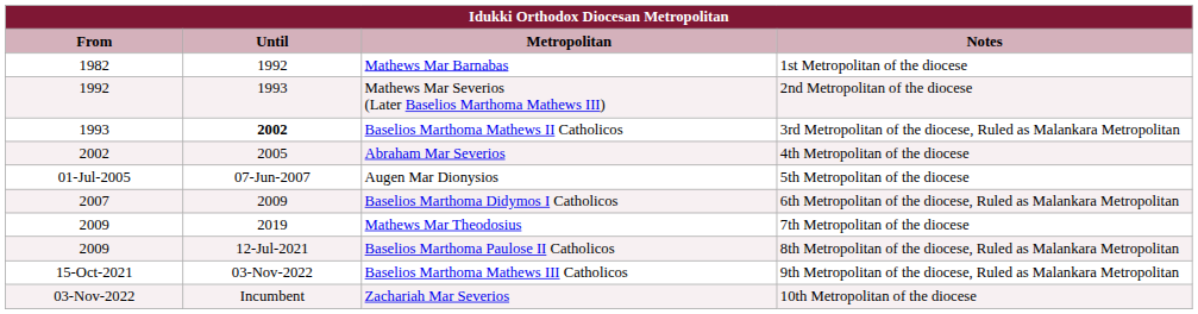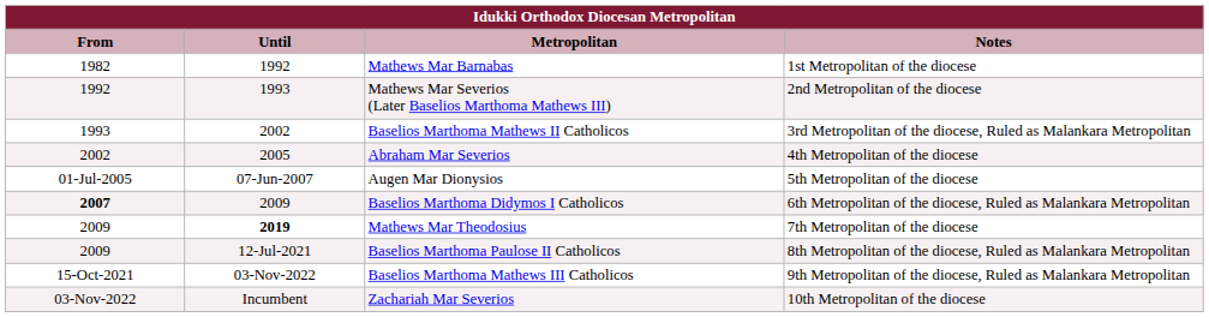Baselios Marthoma Mathews II Catholicos | Until: bold -> normal
Baselios Marthoma Didymos I Catholicos | From: normal -> bold
Mathews Mar Theodosius | Until: normal -> bold
